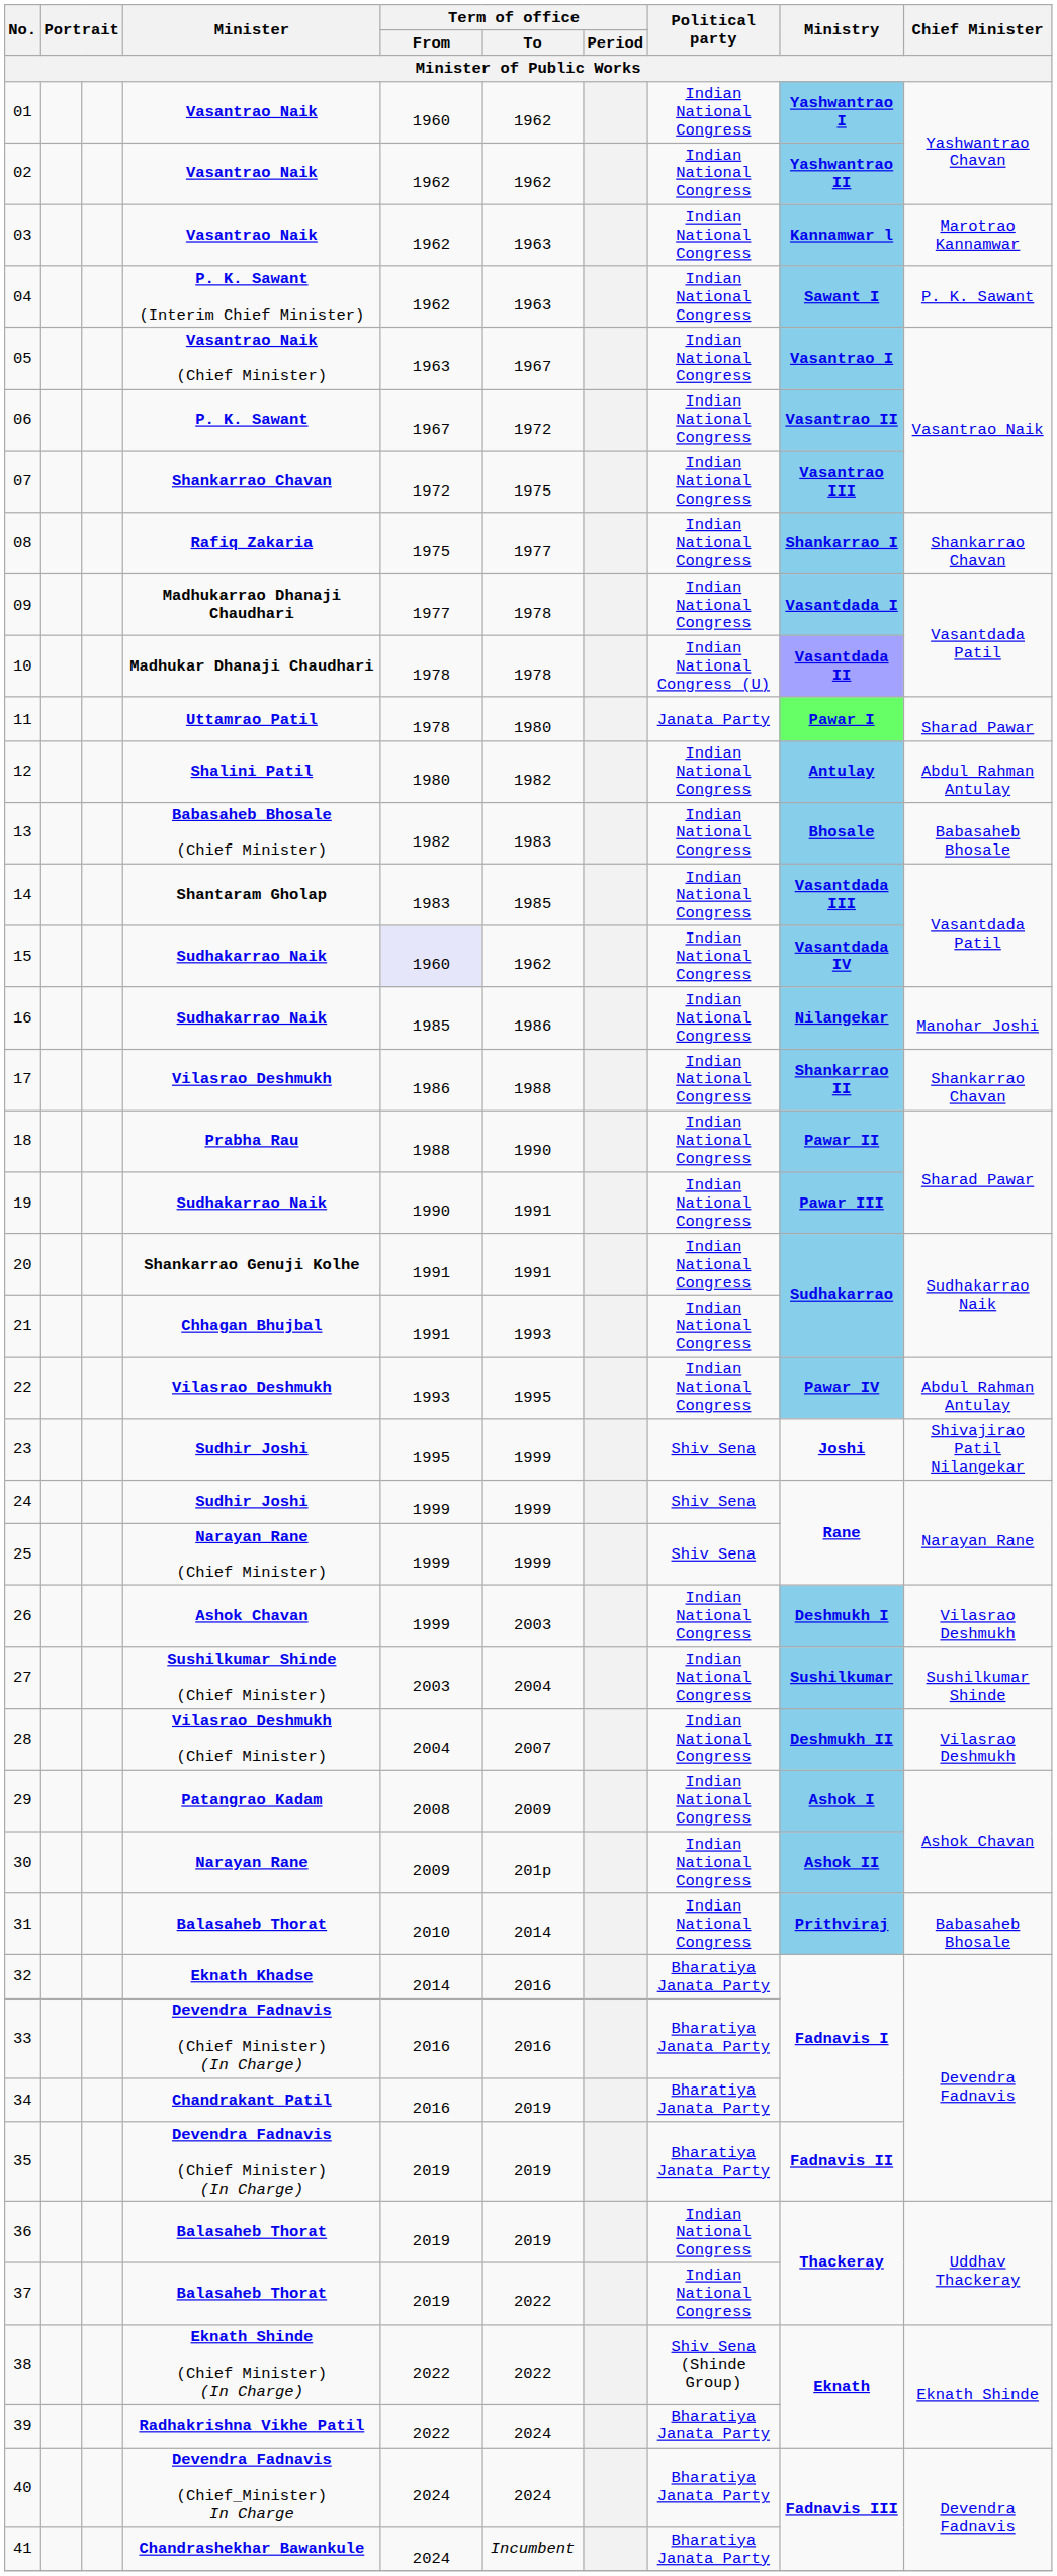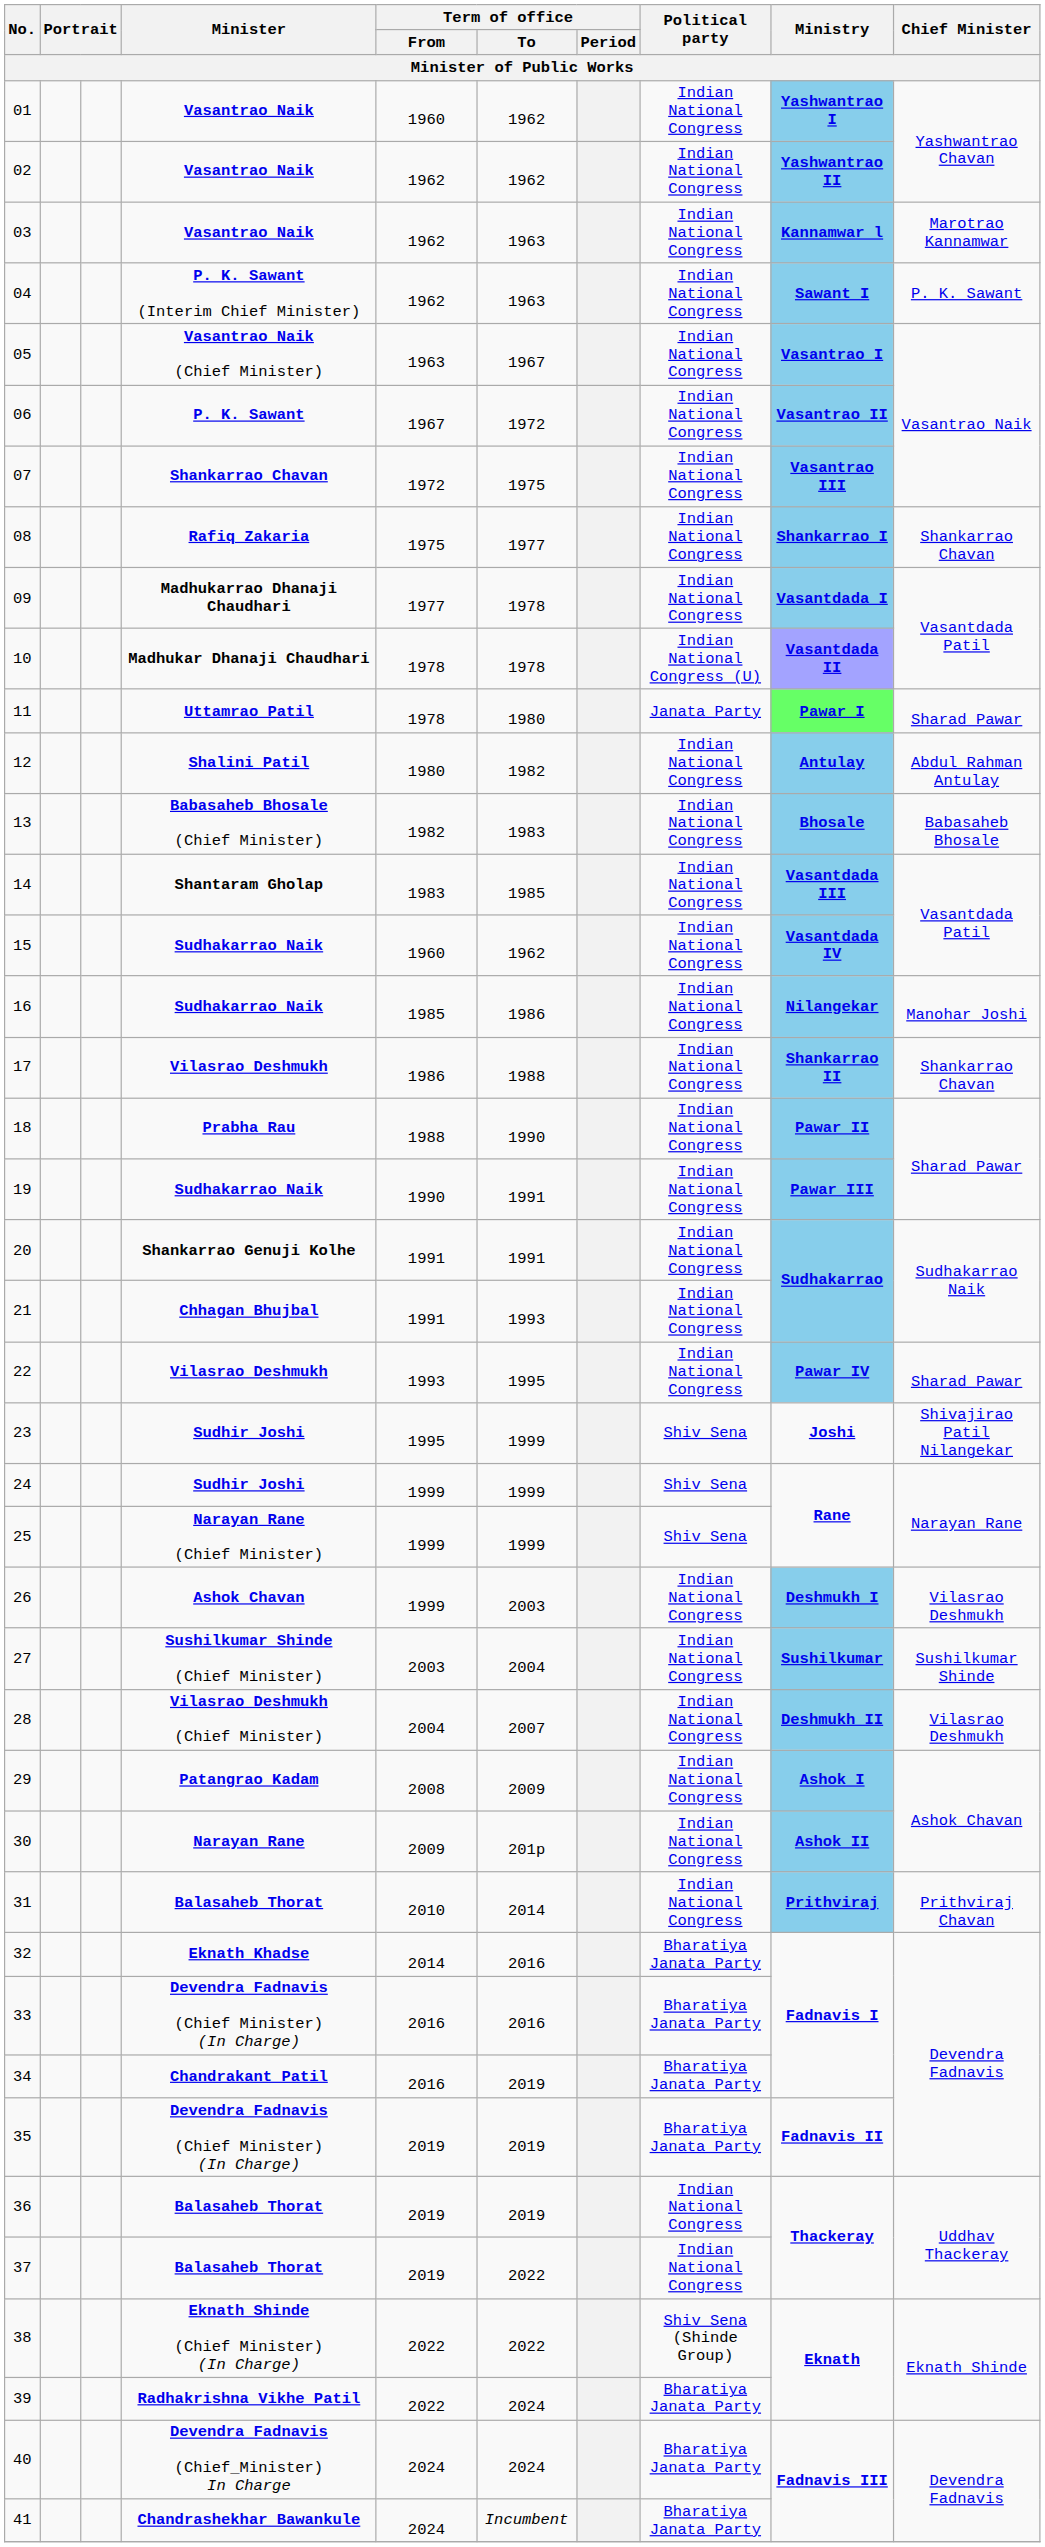15 | Term of office / From: lavender background -> no background
22 | Chief Minister: Abdul Rahman Antulay -> Sharad Pawar
31 | Chief Minister: Babasaheb Bhosale -> Prithviraj Chavan
